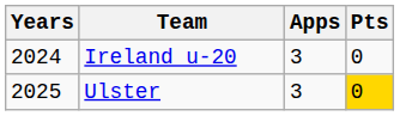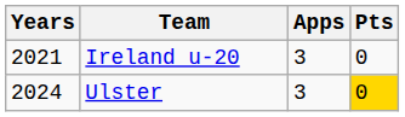Ireland u-20 | Years: 2024 -> 2021
Ulster | Years: 2025 -> 2024
